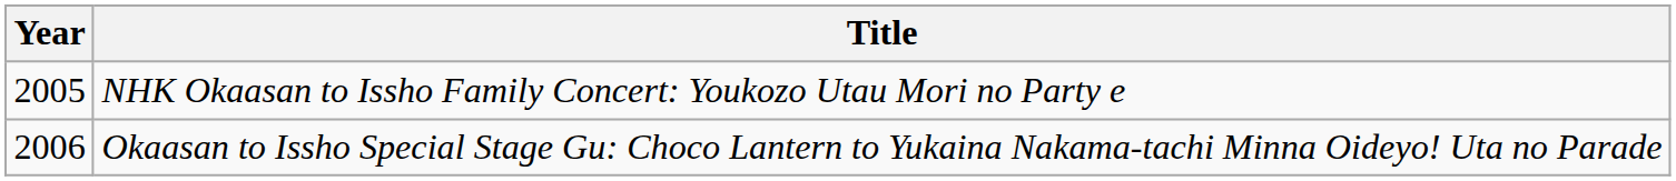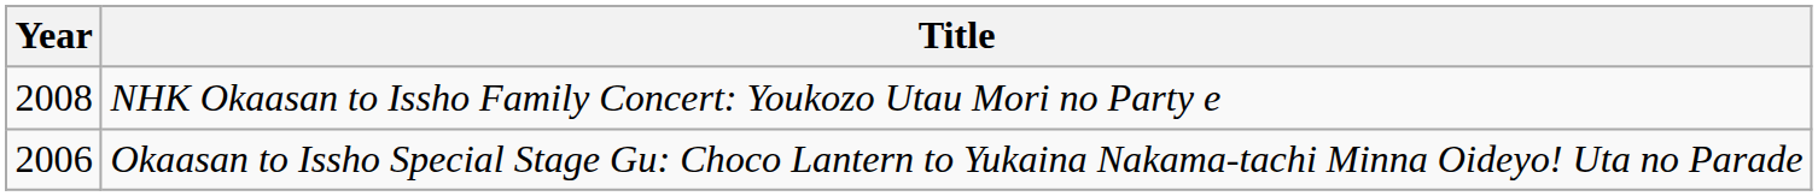row 2 | Year: 2005 -> 2008
